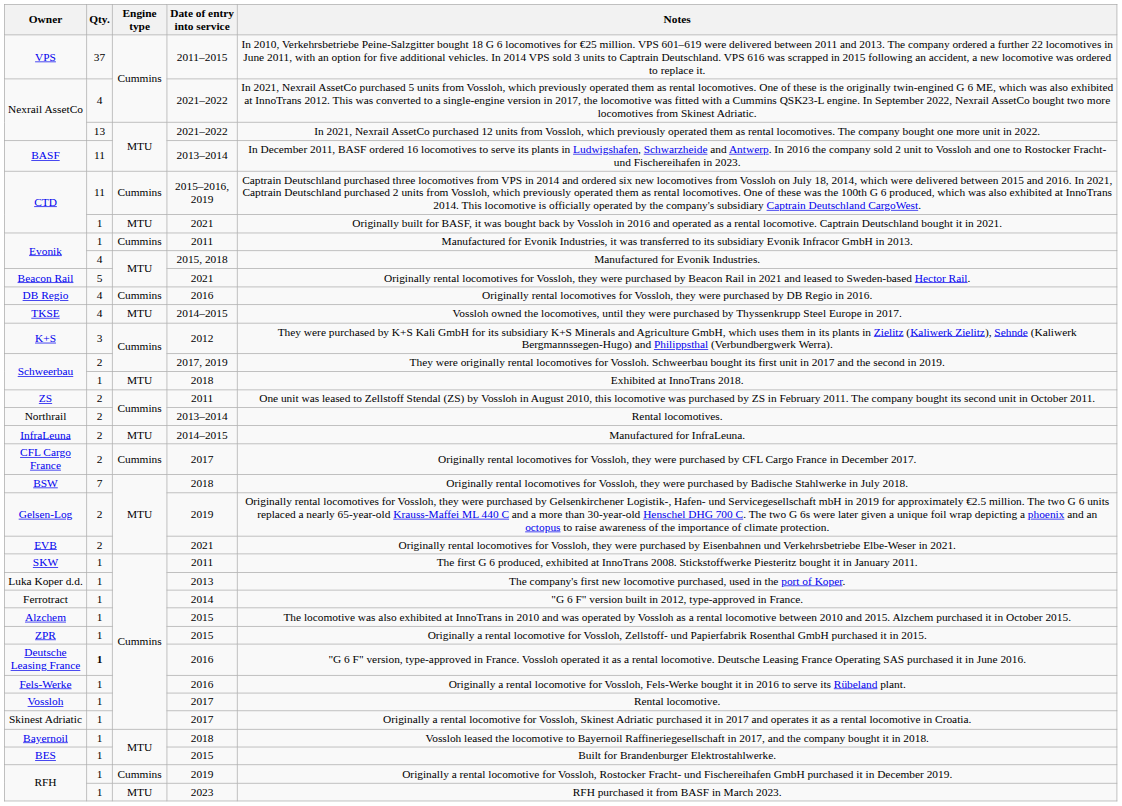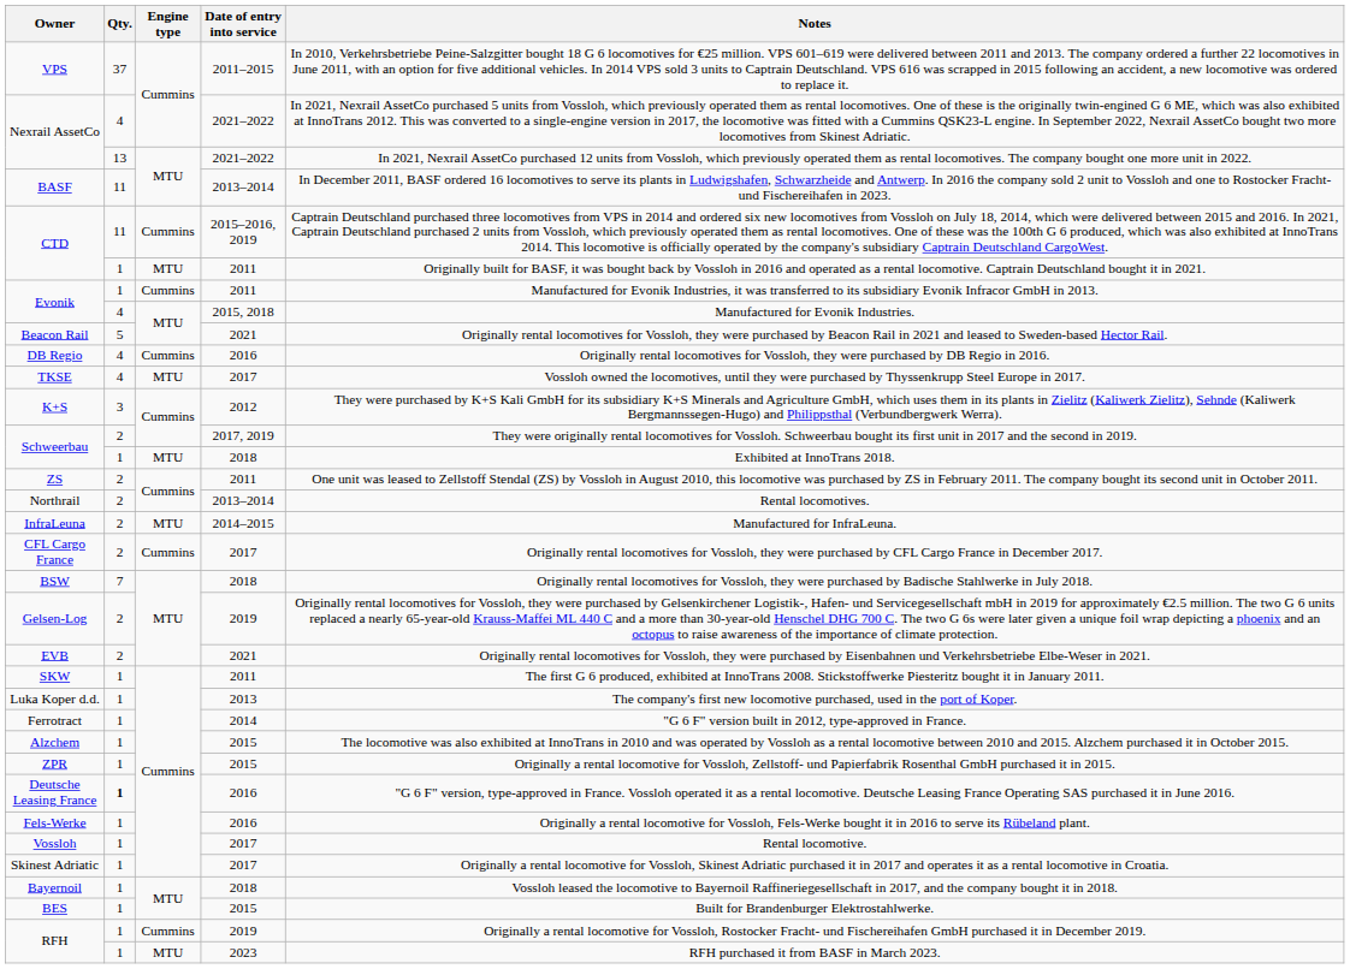CTD / MTU | Date of entry into service: 2021 -> 2011
TKSE | Date of entry into service: 2014–2015 -> 2017
